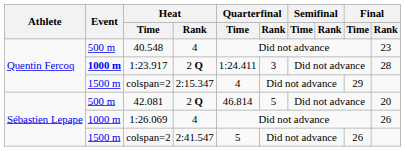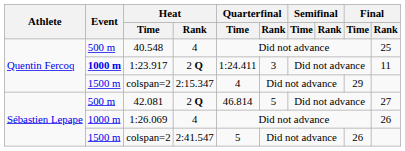40.548 | Final / Rank: 23 -> 25
1:23.917 | Final / Rank: 28 -> 11
42.081 | Final / Rank: 20 -> 27
